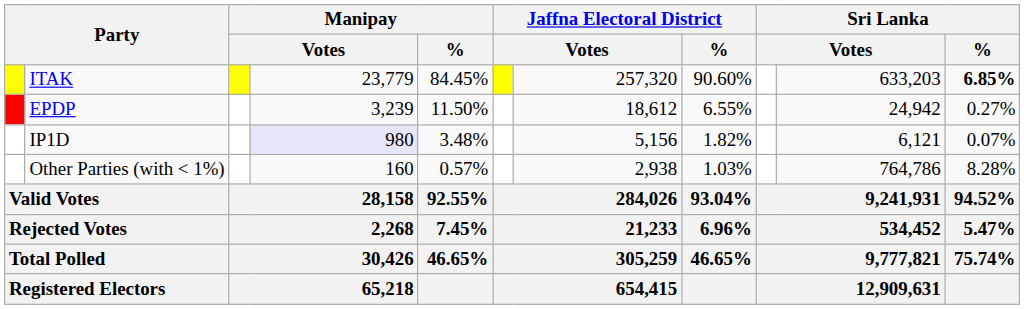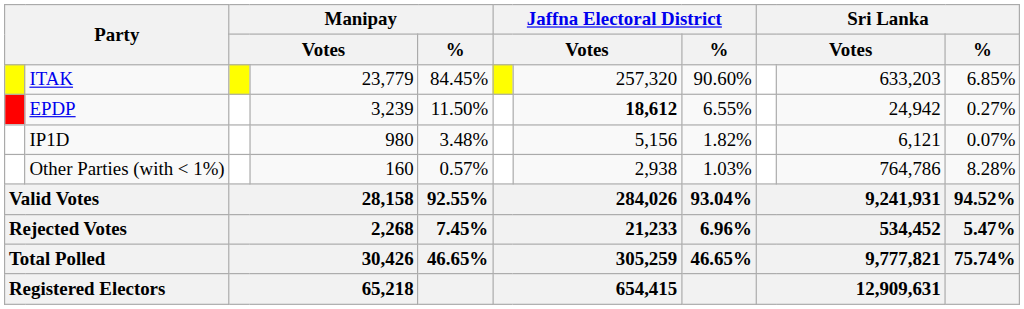ITAK | Sri Lanka / %: bold -> normal
EPDP | column 7: normal -> bold
IP1D | column 4: lavender background -> no background
